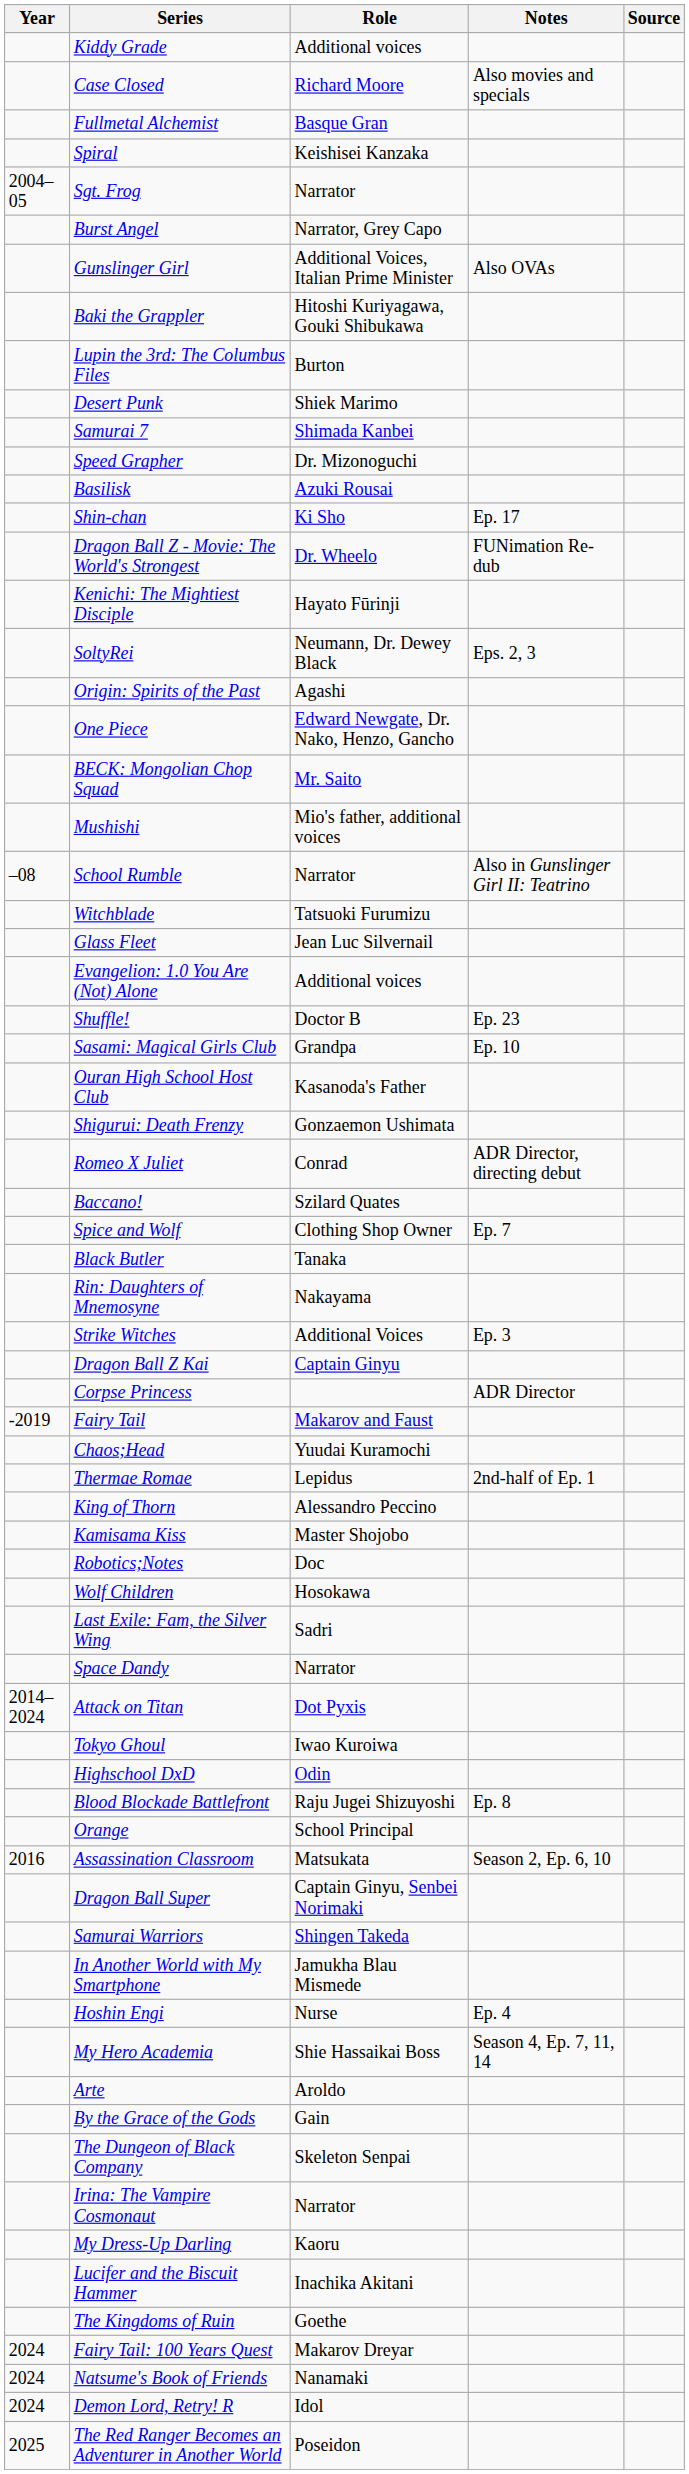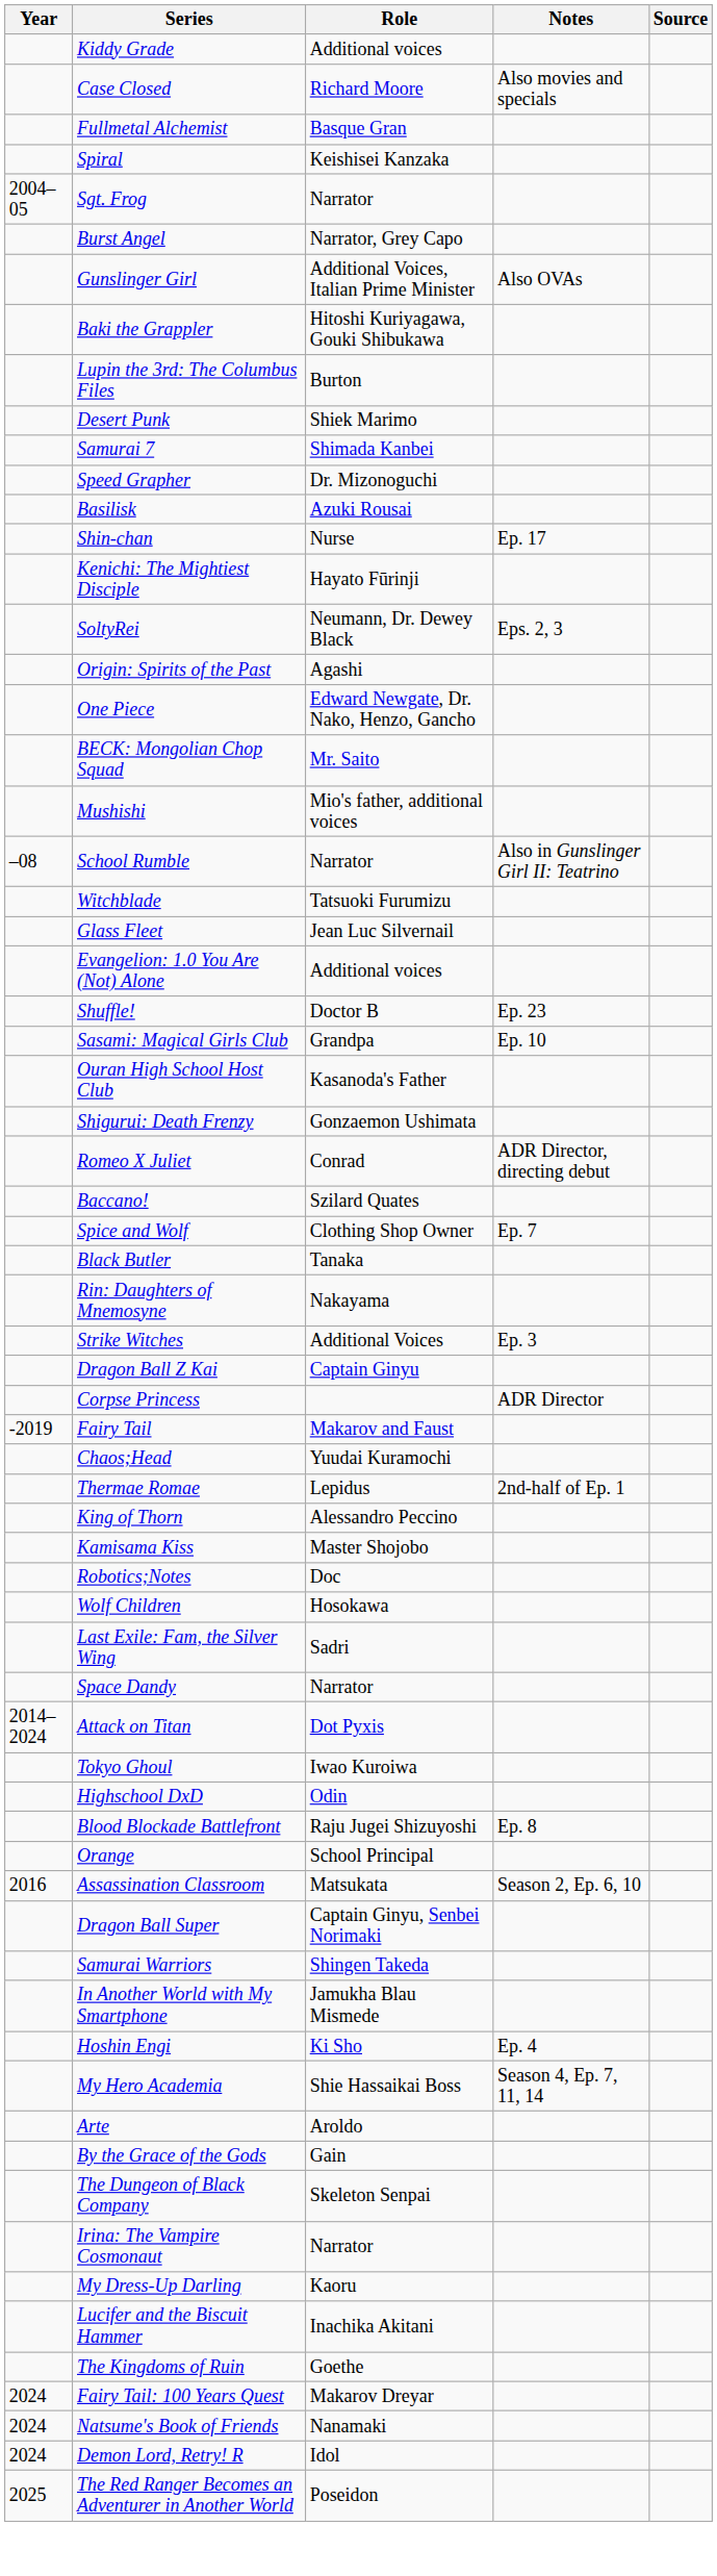Shin-chan | Role: Ki Sho -> Nurse
- row: Dragon Ball Z - Movie: The World's Strongest | Dr. Wheelo | FUNimation Re-dub
Hoshin Engi | Role: Nurse -> Ki Sho
